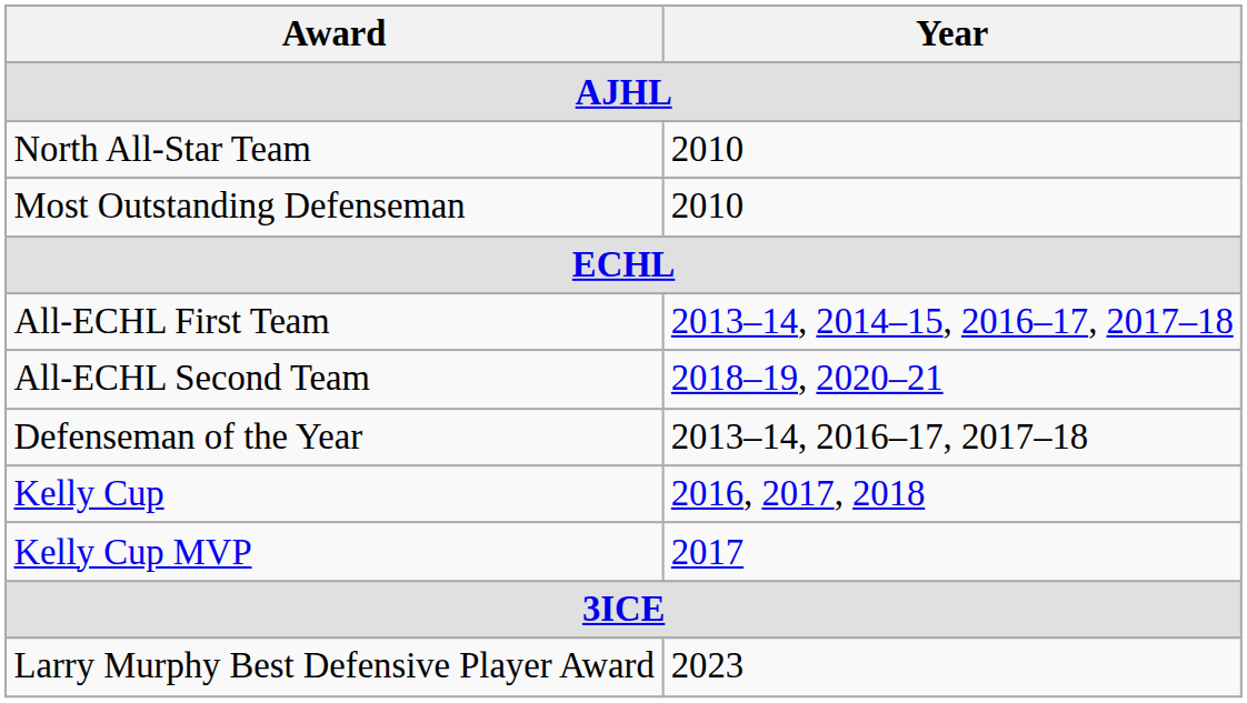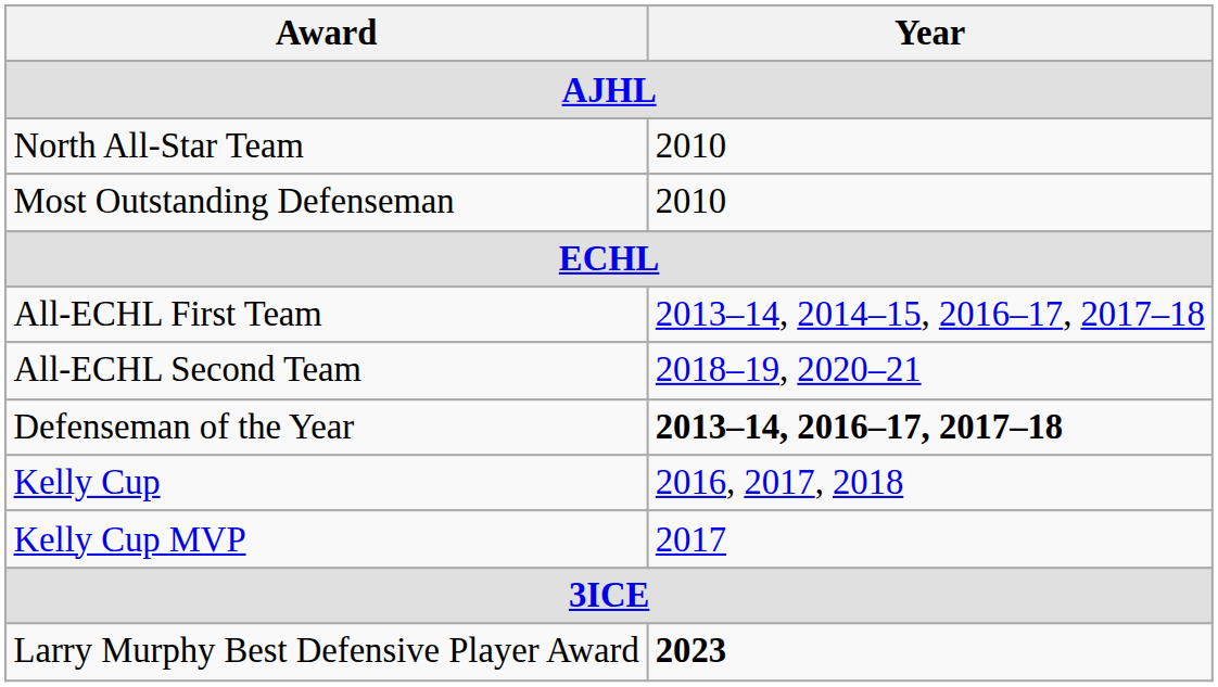Defenseman of the Year | Year: normal -> bold
Larry Murphy Best Defensive Player Award | Year: normal -> bold
